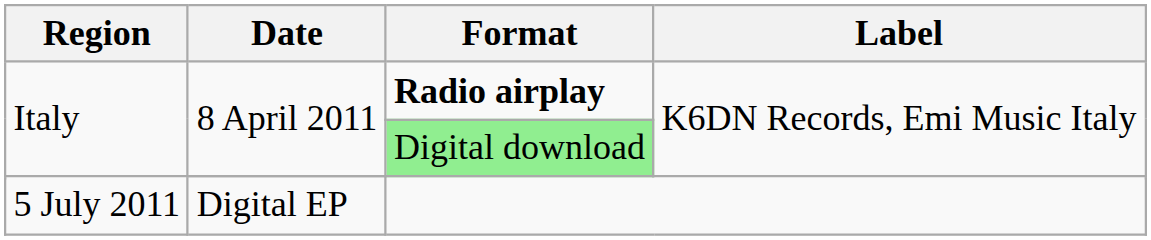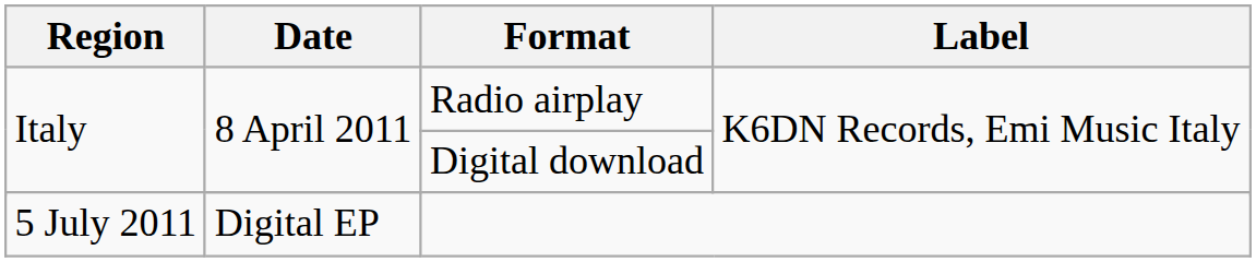Radio airplay | Format: bold -> normal
Digital download | Format: lightgreen background -> no background
